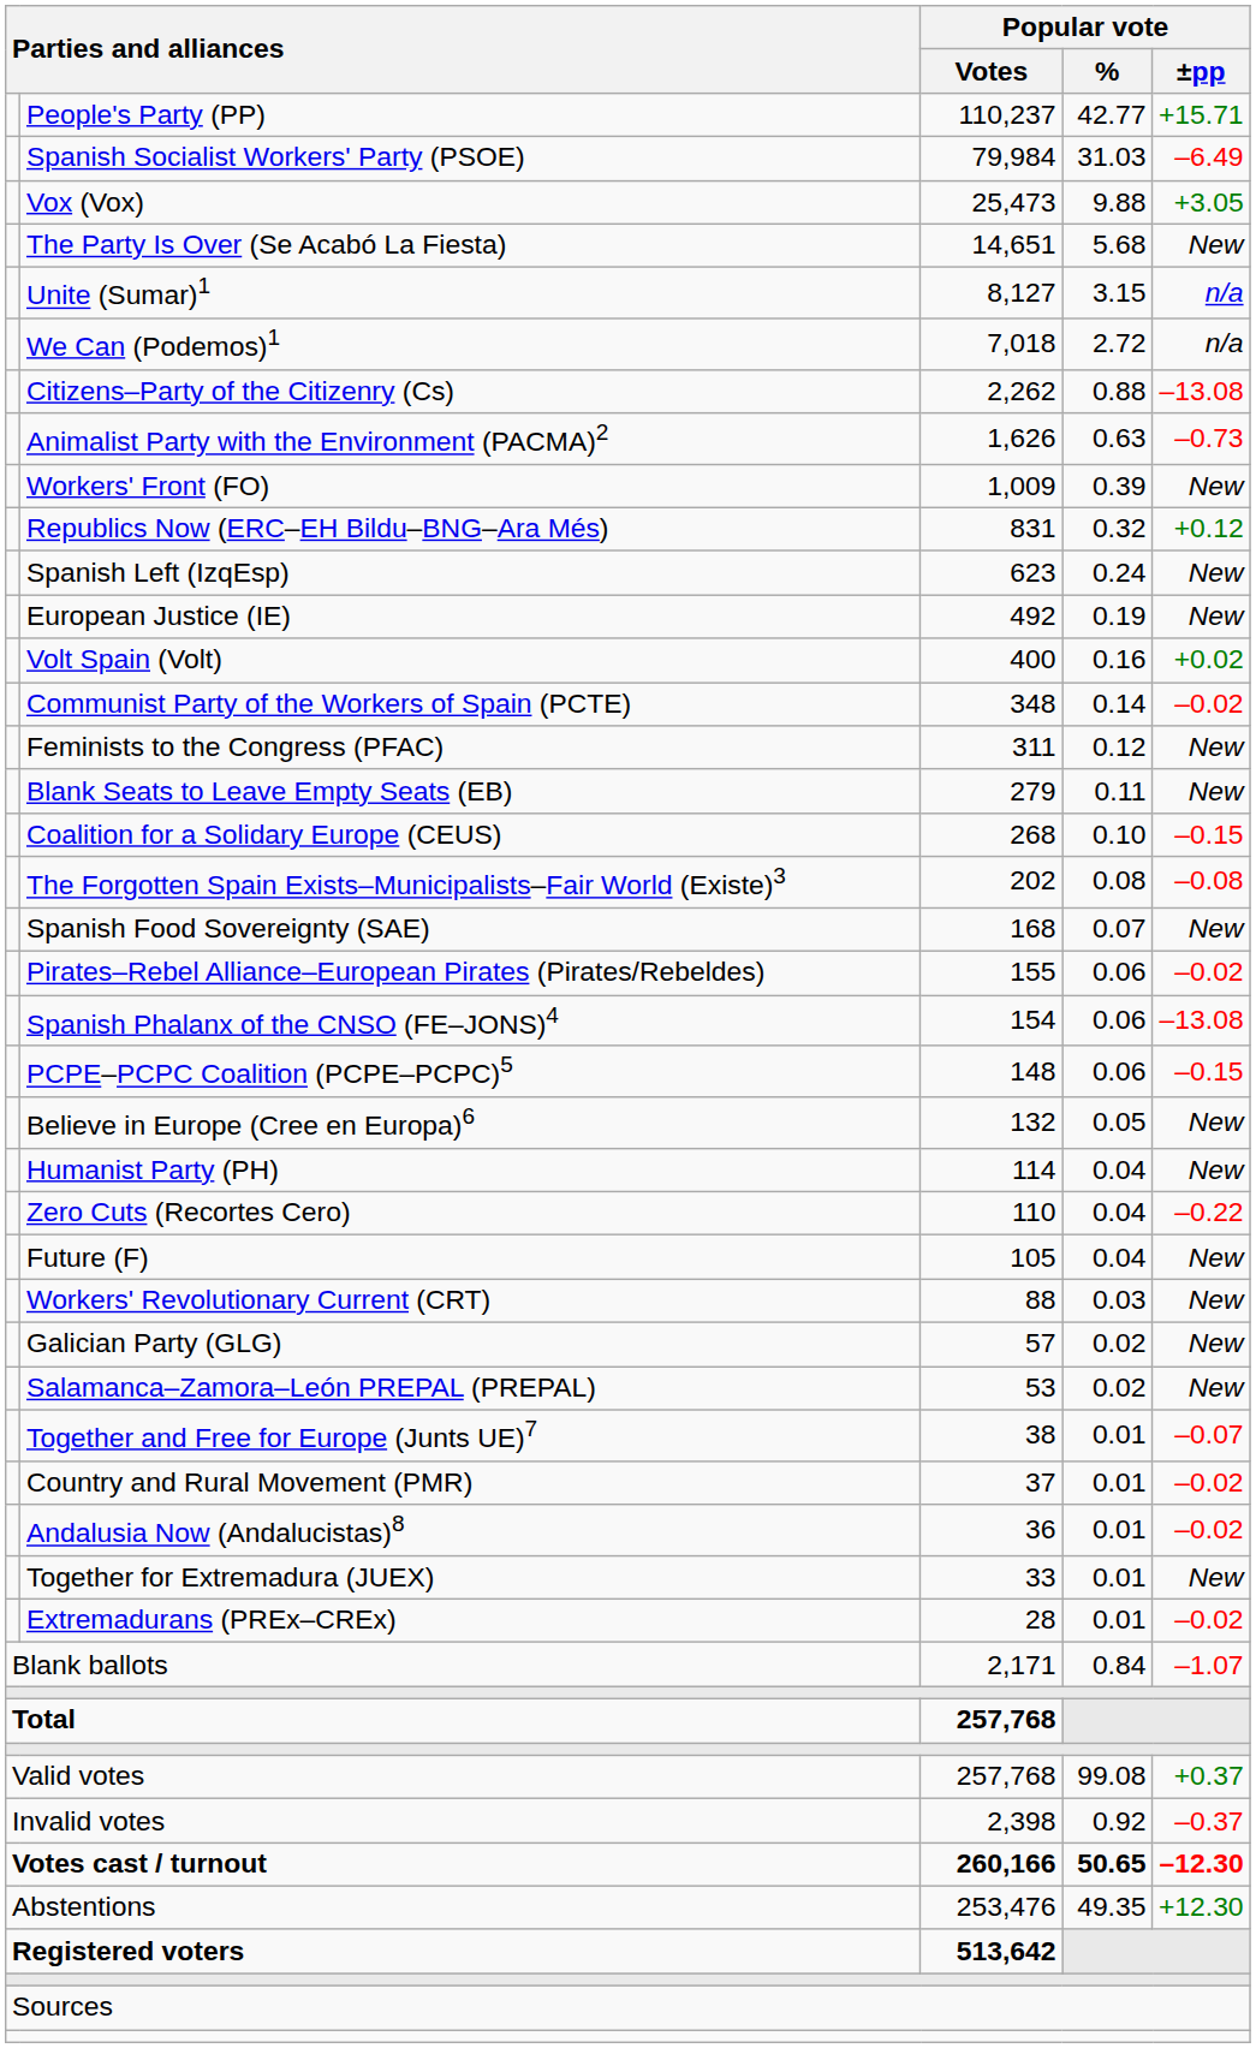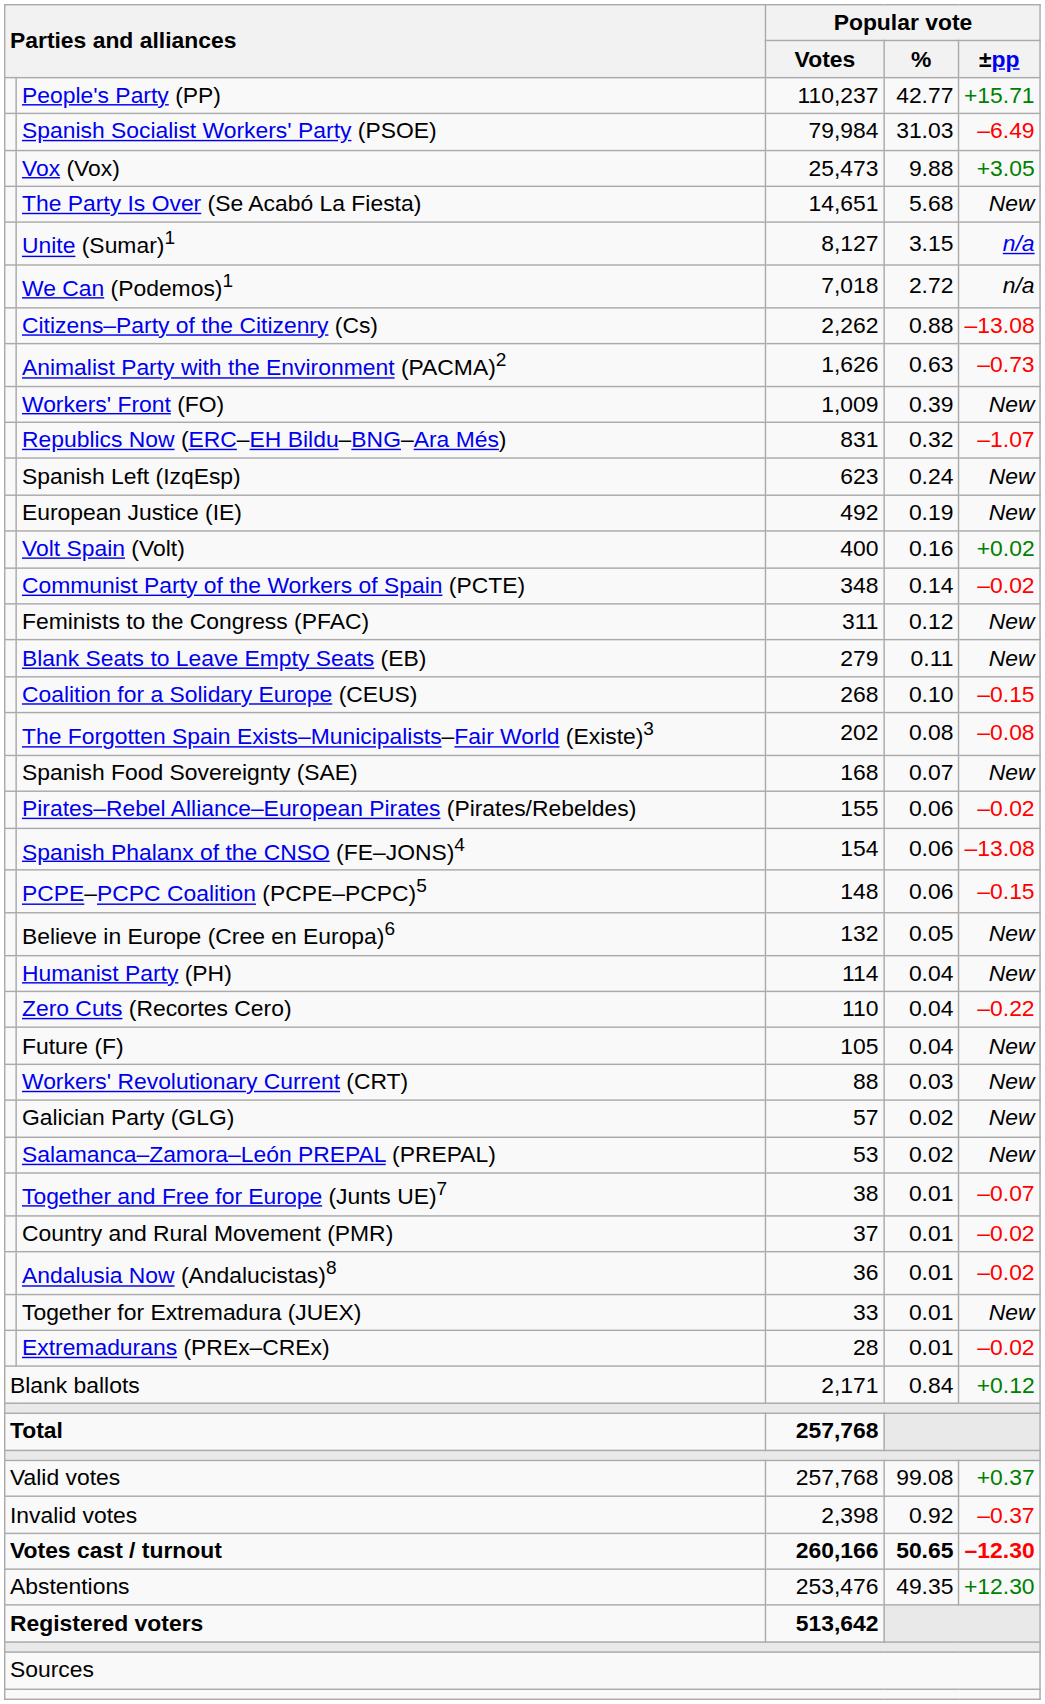Republics Now (ERC–EH Bildu–BNG–Ara Més) | Popular vote / ±pp: +0.12 -> –1.07
Blank ballots | Popular vote / ±pp: –1.07 -> +0.12
